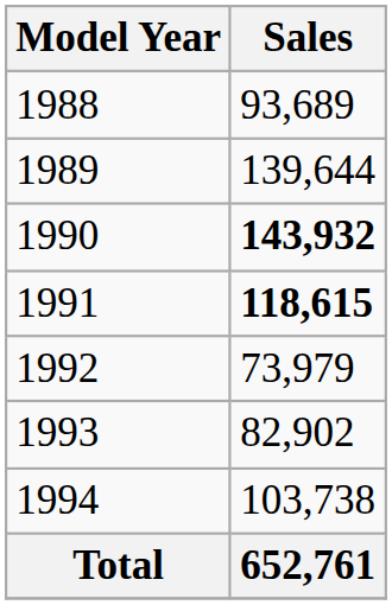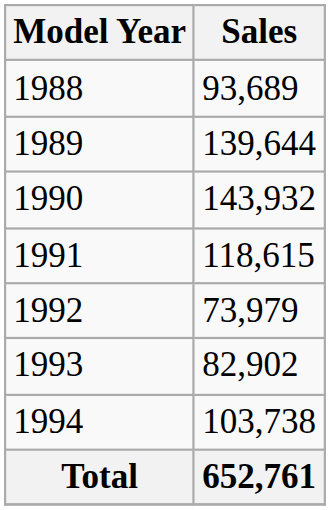1990 | Sales: bold -> normal
1991 | Sales: bold -> normal
